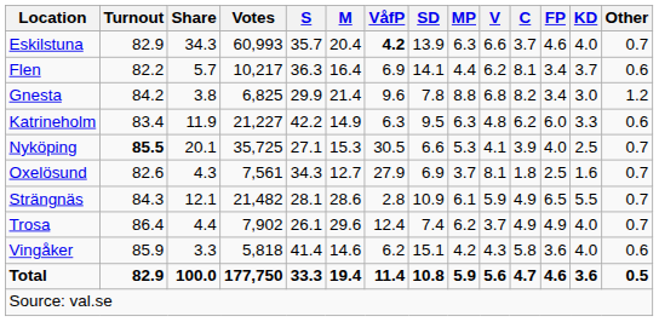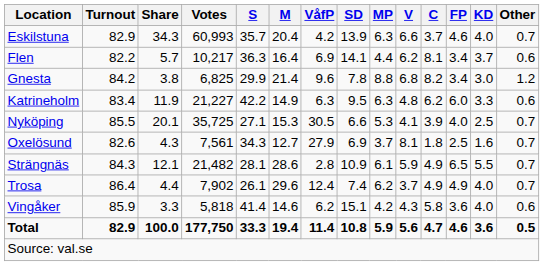Eskilstuna | VåfP: bold -> normal
Nyköping | Turnout: bold -> normal
